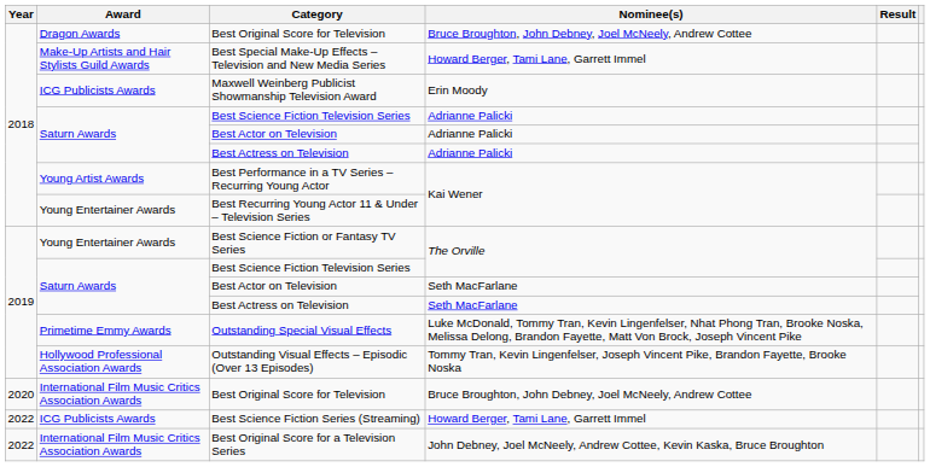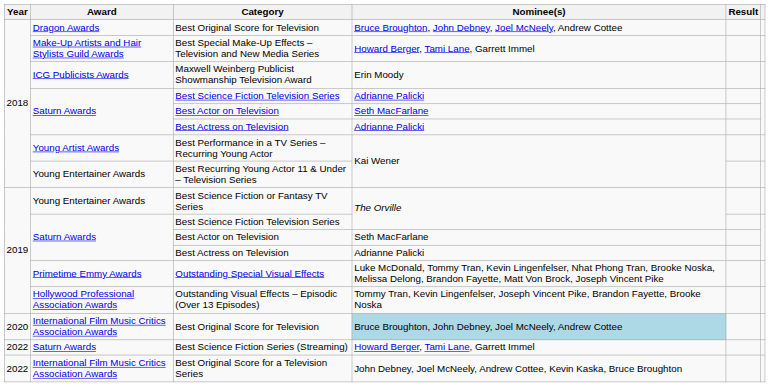2018 / Best Actor on Television | Nominee(s): Adrianne Palicki -> Seth MacFarlane
2019 / Best Actress on Television | Nominee(s): Seth MacFarlane -> Adrianne Palicki
2020 / Best Original Score for Television | Nominee(s): no background -> lightblue background
Best Science Fiction Series (Streaming) | Award: ICG Publicists Awards -> Saturn Awards
